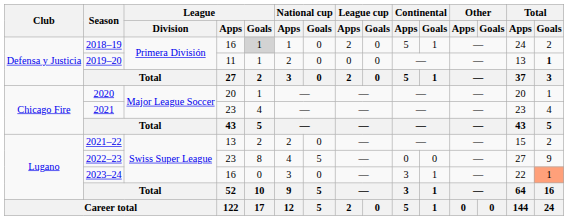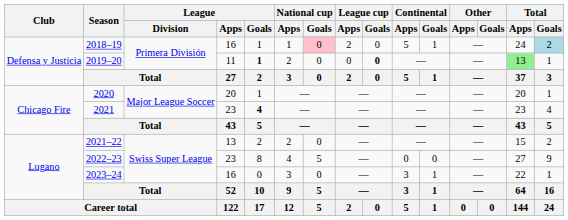2018–19 | League / Goals: lightgrey background -> no background
2018–19 | National cup / Goals: no background -> pink background
2018–19 | Total / Goals: no background -> lightblue background
2019–20 | League / Goals: normal -> bold
2019–20 | League cup / Goals: normal -> bold
2019–20 | Total / Apps: no background -> lightgreen background
2019–20 | Total / Goals: bold -> normal
2021 | League / Goals: normal -> bold
2023–24 | Total / Goals: lightsalmon background -> no background
